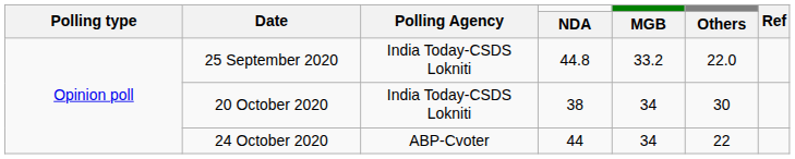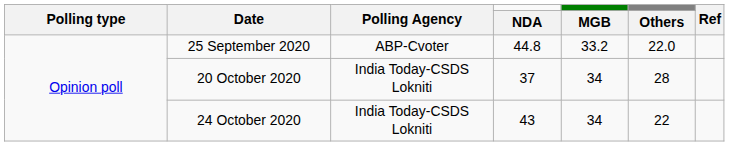25 September 2020 | Polling Agency: India Today-CSDS Lokniti -> ABP-Cvoter
20 October 2020 | NDA: 38 -> 37
20 October 2020 | Others: 30 -> 28
24 October 2020 | Polling Agency: ABP-Cvoter -> India Today-CSDS Lokniti
24 October 2020 | NDA: 44 -> 43
